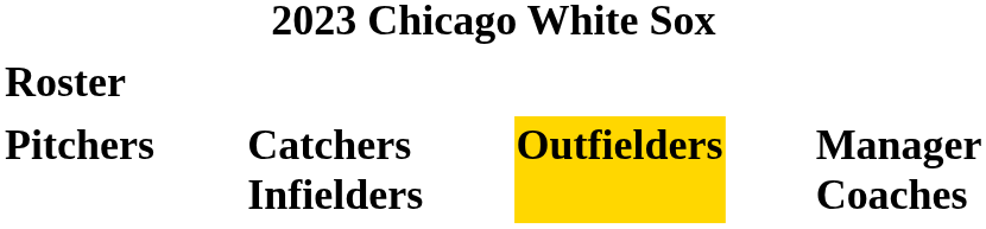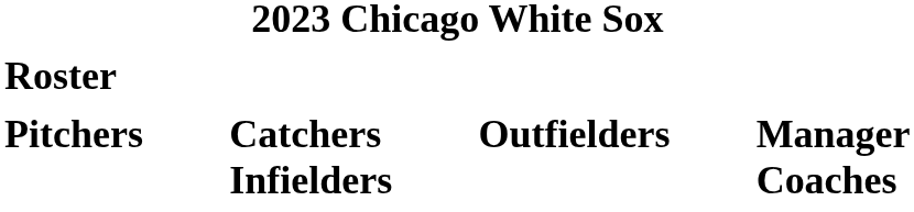Pitchers | column 3: gold background -> no background
